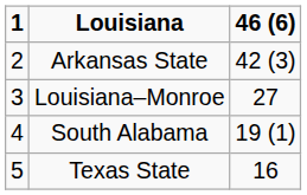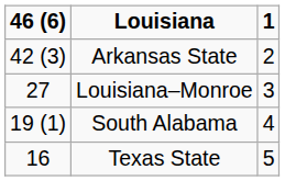columns swapped: 1 <-> 46 (6)
